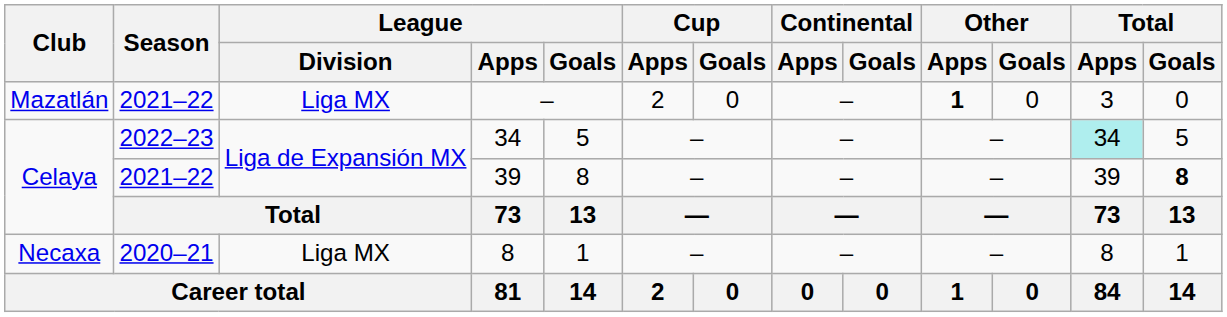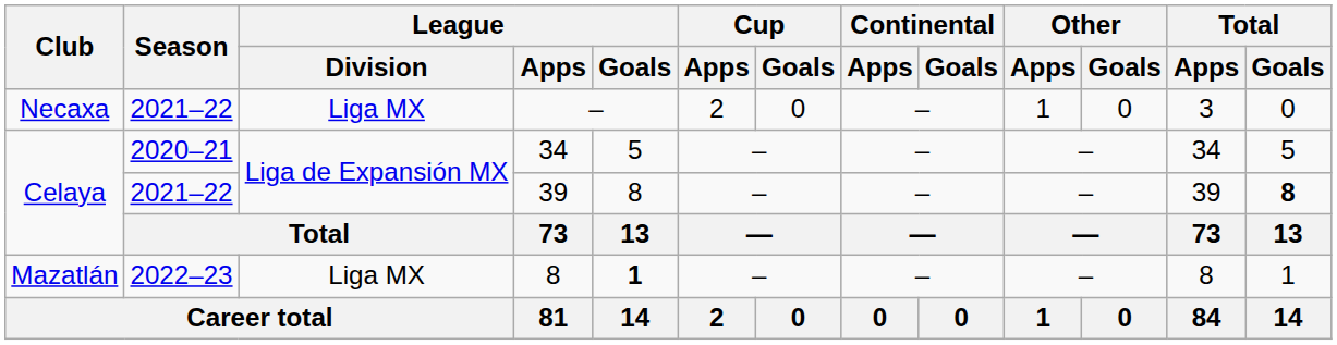row 3 | Club: Mazatlán -> Necaxa
row 3 | Other / Apps: bold -> normal
row 4 | Season: 2022–23 -> 2020–21
row 4 | Total / Apps: paleturquoise background -> no background
row 7 | Club: Necaxa -> Mazatlán
row 7 | Season: 2020–21 -> 2022–23
row 7 | League / Goals: normal -> bold
